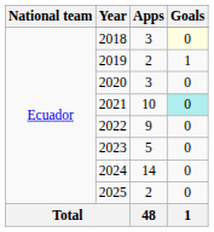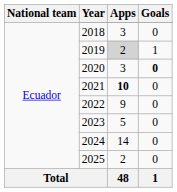2018 | Goals: lightyellow background -> no background
2019 | Apps: no background -> lightgrey background
2020 | Goals: normal -> bold
2021 | Apps: normal -> bold
2021 | Goals: paleturquoise background -> no background
